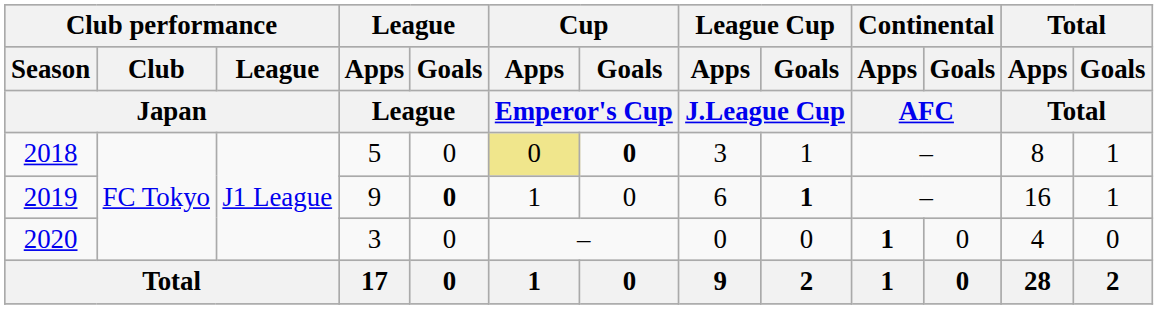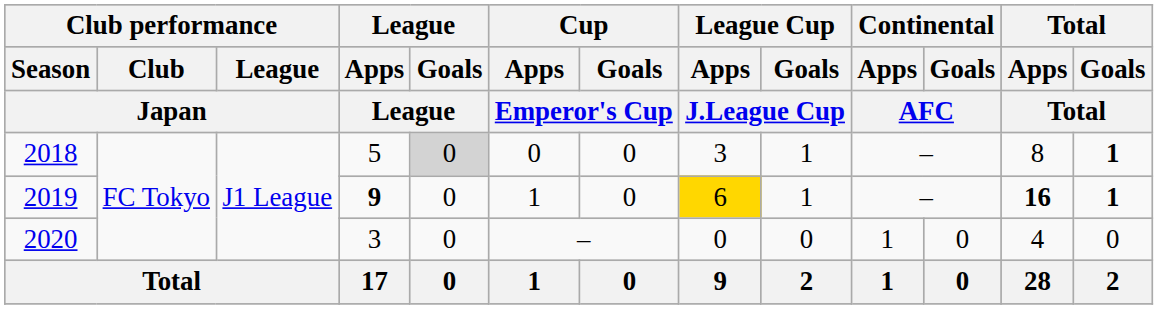2018 | League / Goals / League: no background -> lightgrey background
2018 | Cup / Apps / Emperor's Cup: khaki background -> no background
2018 | Cup / Goals / Emperor's Cup: bold -> normal
2018 | Total / Goals / Total: normal -> bold
2019 | League / Apps / League: normal -> bold
2019 | League / Goals / League: bold -> normal
2019 | League Cup / Apps / J.League Cup: no background -> gold background
2019 | League Cup / Goals / J.League Cup: bold -> normal
2019 | Total / Apps / Total: normal -> bold
2019 | Total / Goals / Total: normal -> bold
2020 | Continental / Apps / AFC: bold -> normal
